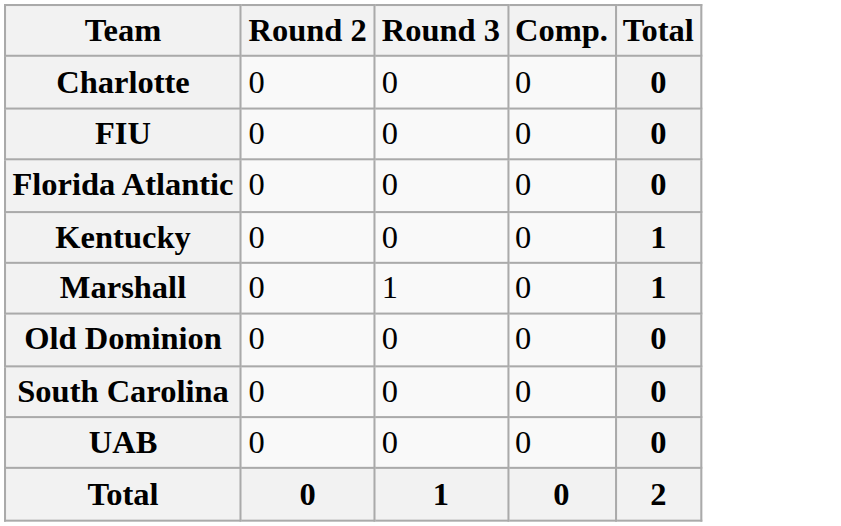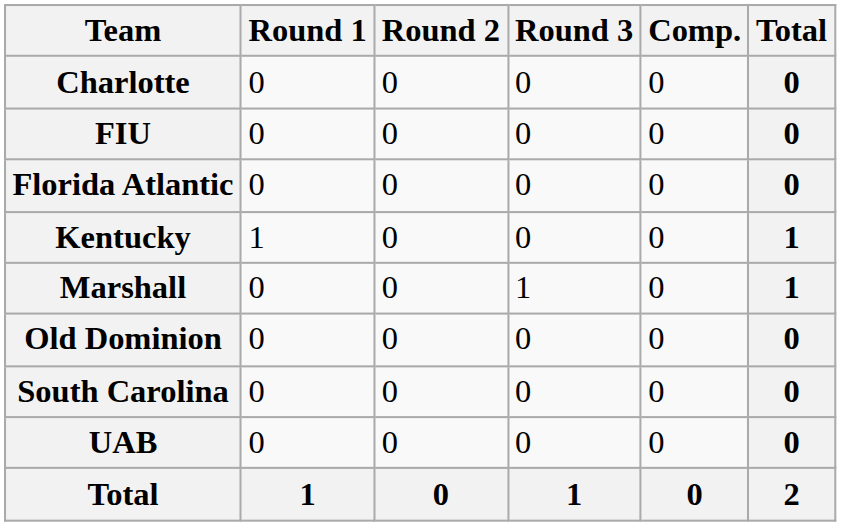+ column: Round 1 | 0 | 0 | 0 | 1 | 0 | 0 | 0 | 0 | 1
